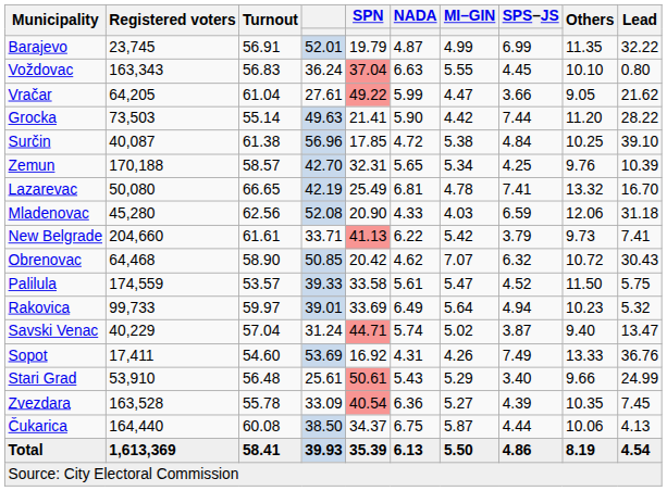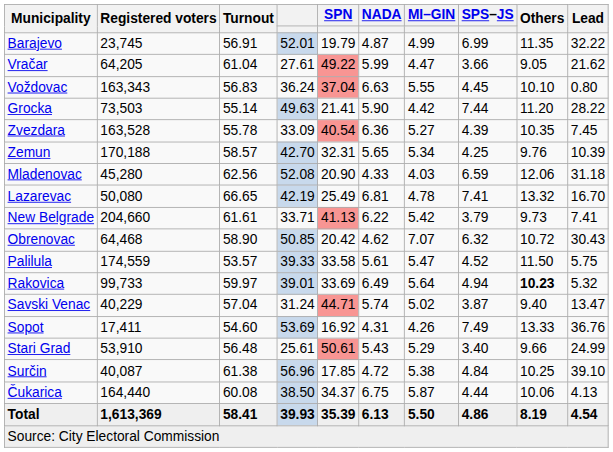rows swapped: Voždovac <-> Vračar
rows swapped: Zvezdara <-> Surčin
rows swapped: Lazarevac <-> Mladenovac
Rakovica | Others: normal -> bold
